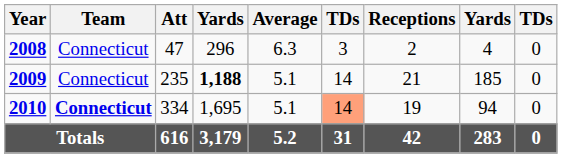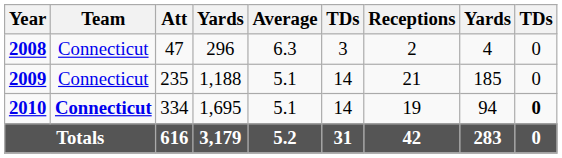2009 | column 4: bold -> normal
2010 | column 6: lightsalmon background -> no background
2010 | column 9: normal -> bold
